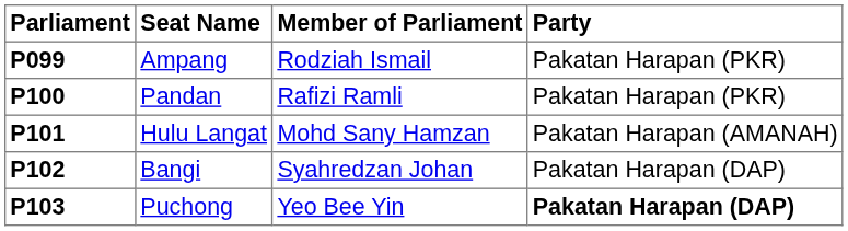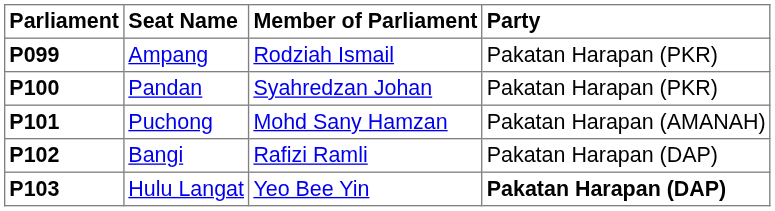P100 | Member of Parliament: Rafizi Ramli -> Syahredzan Johan
P101 | Seat Name: Hulu Langat -> Puchong
P102 | Member of Parliament: Syahredzan Johan -> Rafizi Ramli
P103 | Seat Name: Puchong -> Hulu Langat
